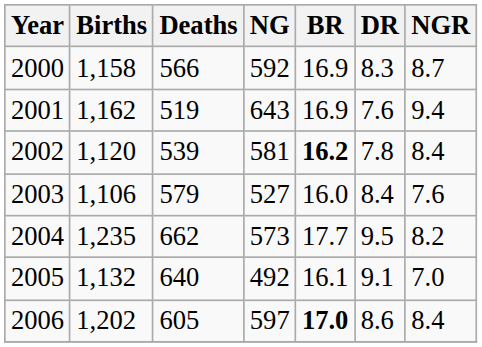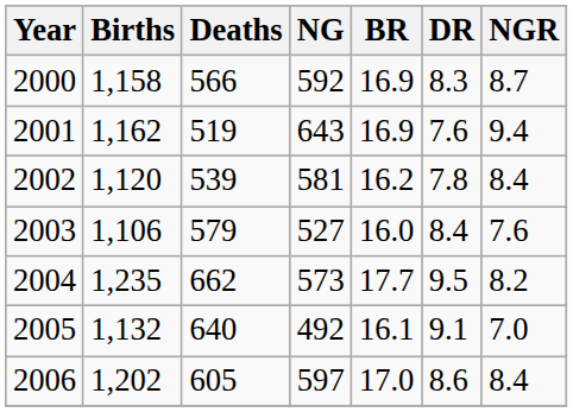2002 | BR: bold -> normal
2006 | BR: bold -> normal
